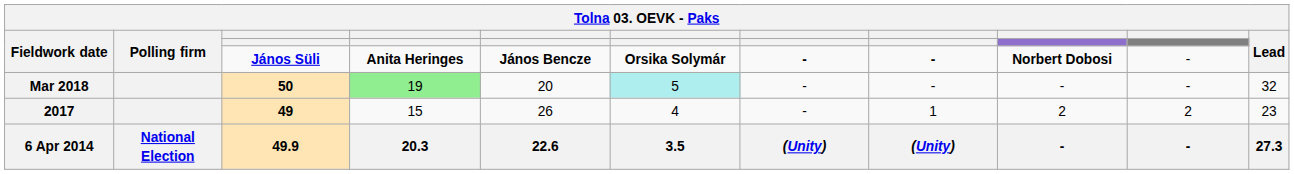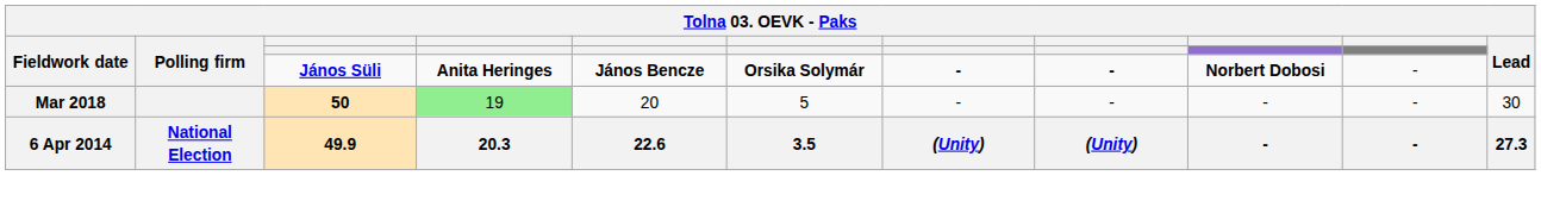Mar 2018 | column 6: paleturquoise background -> no background
Mar 2018 | Lead: 32 -> 30
- row: 2017 | 49 | 15 | 26 | 4 | - | 1 | 2 | 2 | 23
